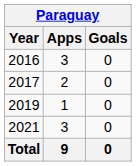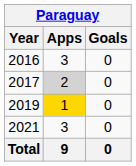2017 | Apps: no background -> lightgrey background
2019 | Apps: no background -> gold background
